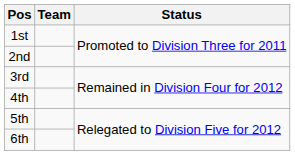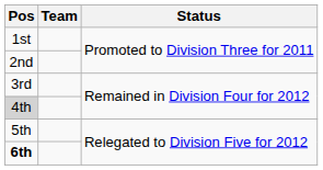4th | Pos: no background -> lightgrey background
6th | Pos: normal -> bold
